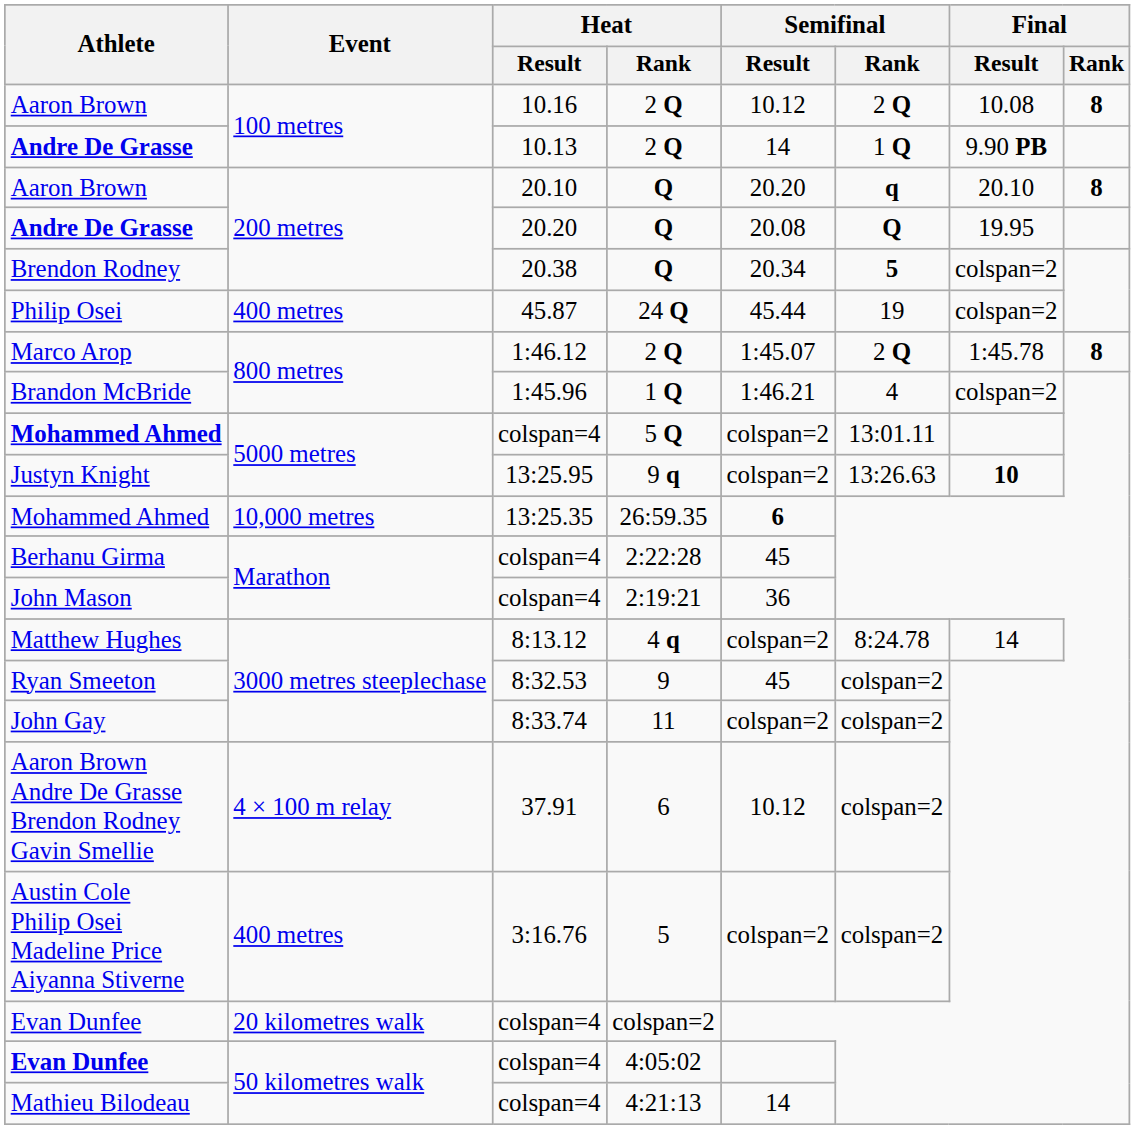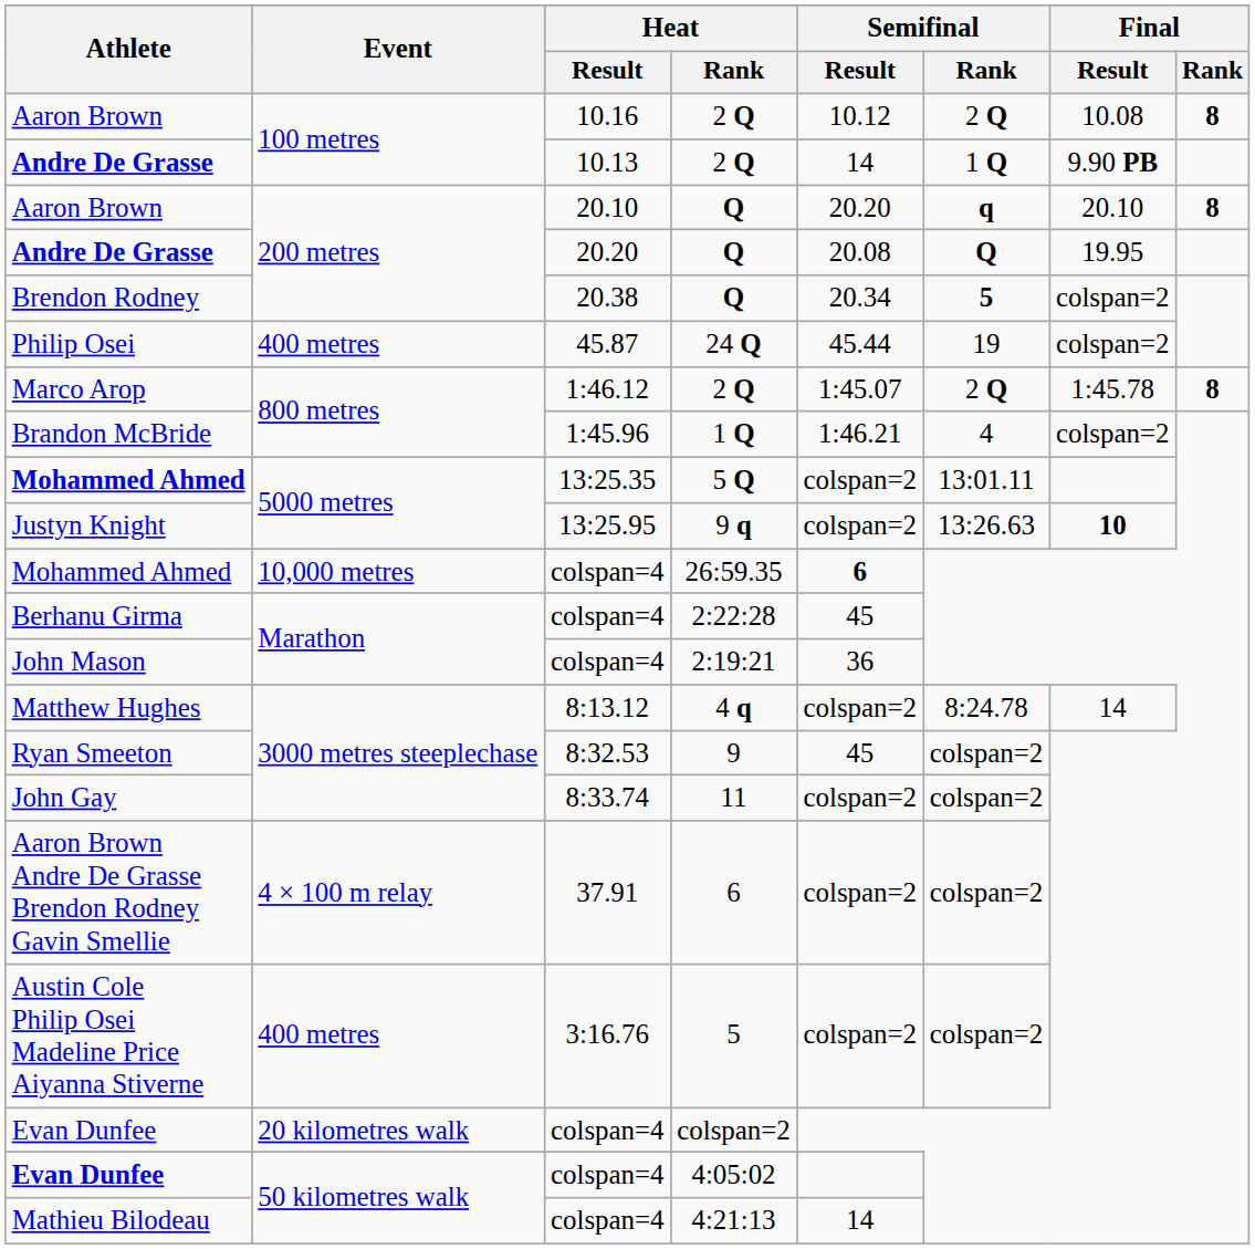Mohammed Ahmed / 5 Q | Heat / Result: colspan=4 -> 13:25.35
Mohammed Ahmed / 26:59.35 | Heat / Result: 13:25.35 -> colspan=4
Aaron Brown Andre De Grasse Brendon Rodney Gavin Smellie | Semifinal / Result: 10.12 -> colspan=2
